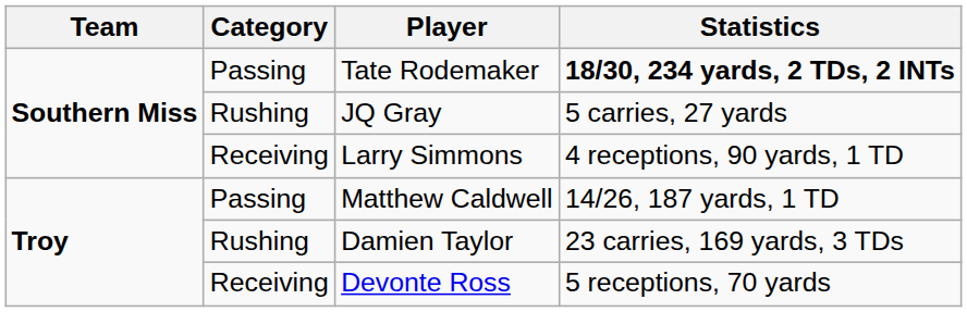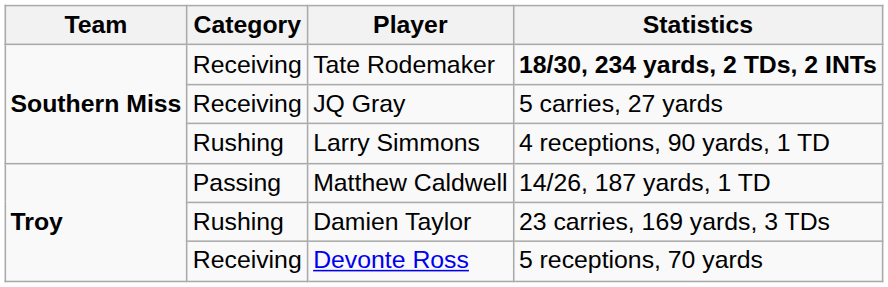Tate Rodemaker | Category: Passing -> Receiving
JQ Gray | Category: Rushing -> Receiving
Larry Simmons | Category: Receiving -> Rushing
